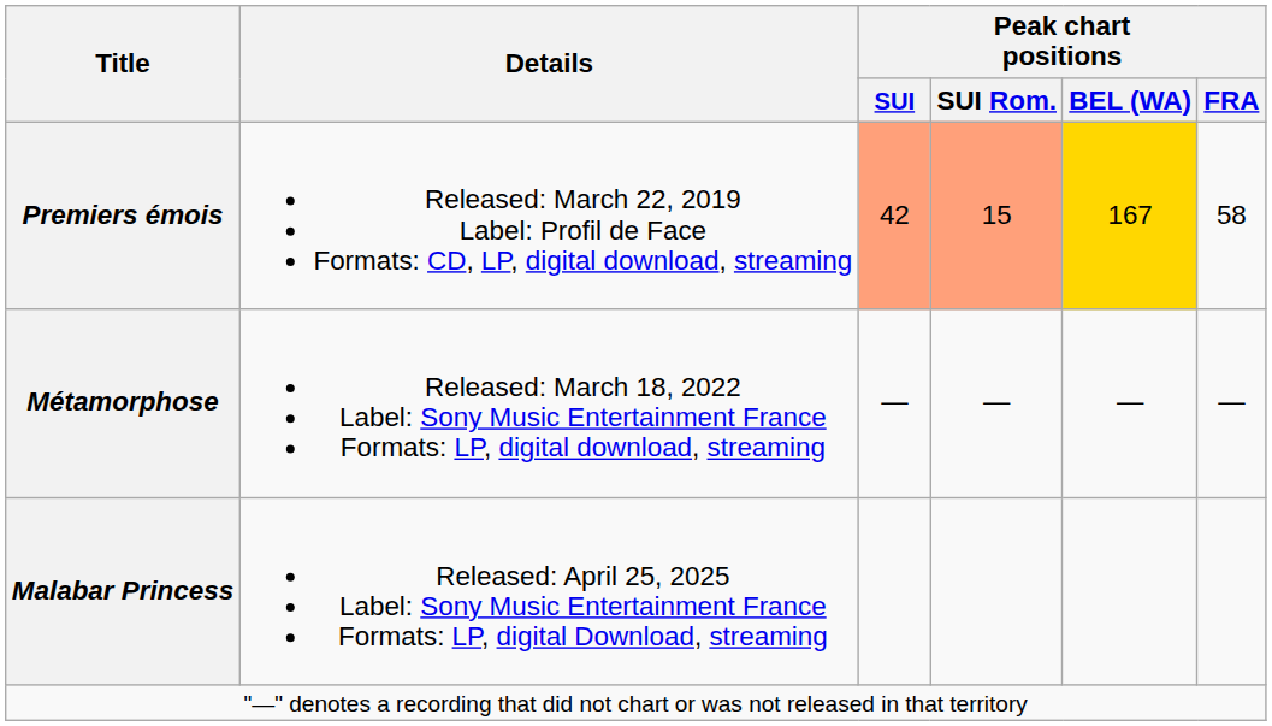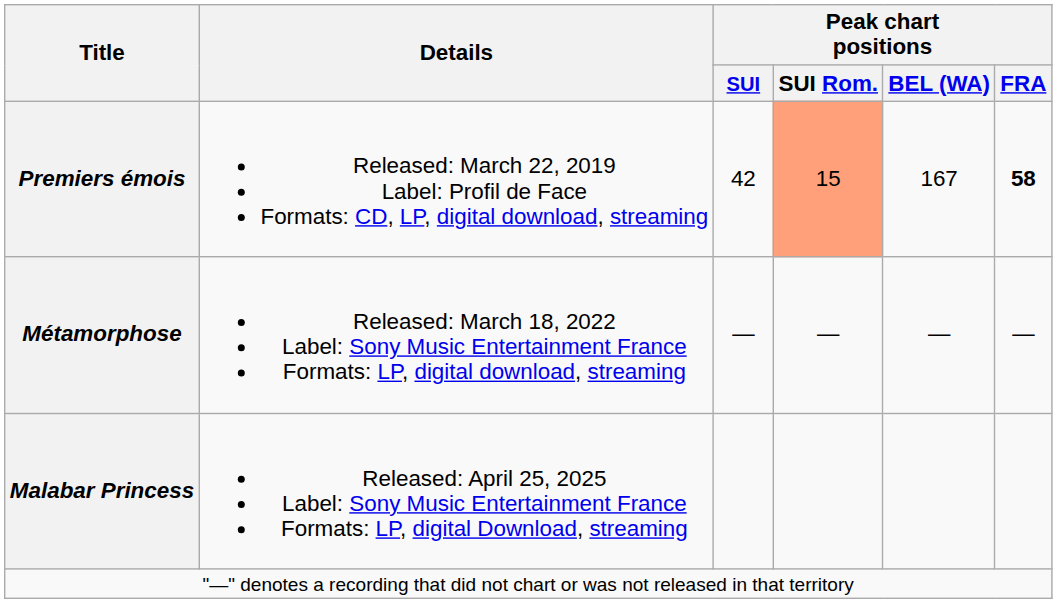Premiers émois | Peak chart positions / SUI: lightsalmon background -> no background
Premiers émois | Peak chart positions / BEL (WA): gold background -> no background
Premiers émois | Peak chart positions / FRA: normal -> bold
